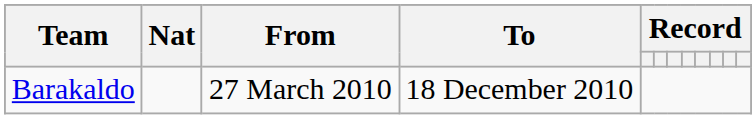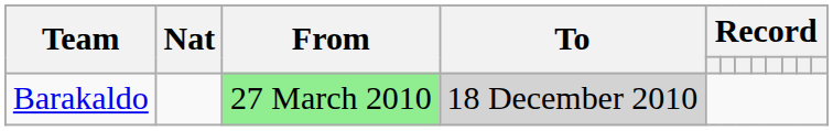Barakaldo | From: no background -> lightgreen background
Barakaldo | To: no background -> lightgrey background
